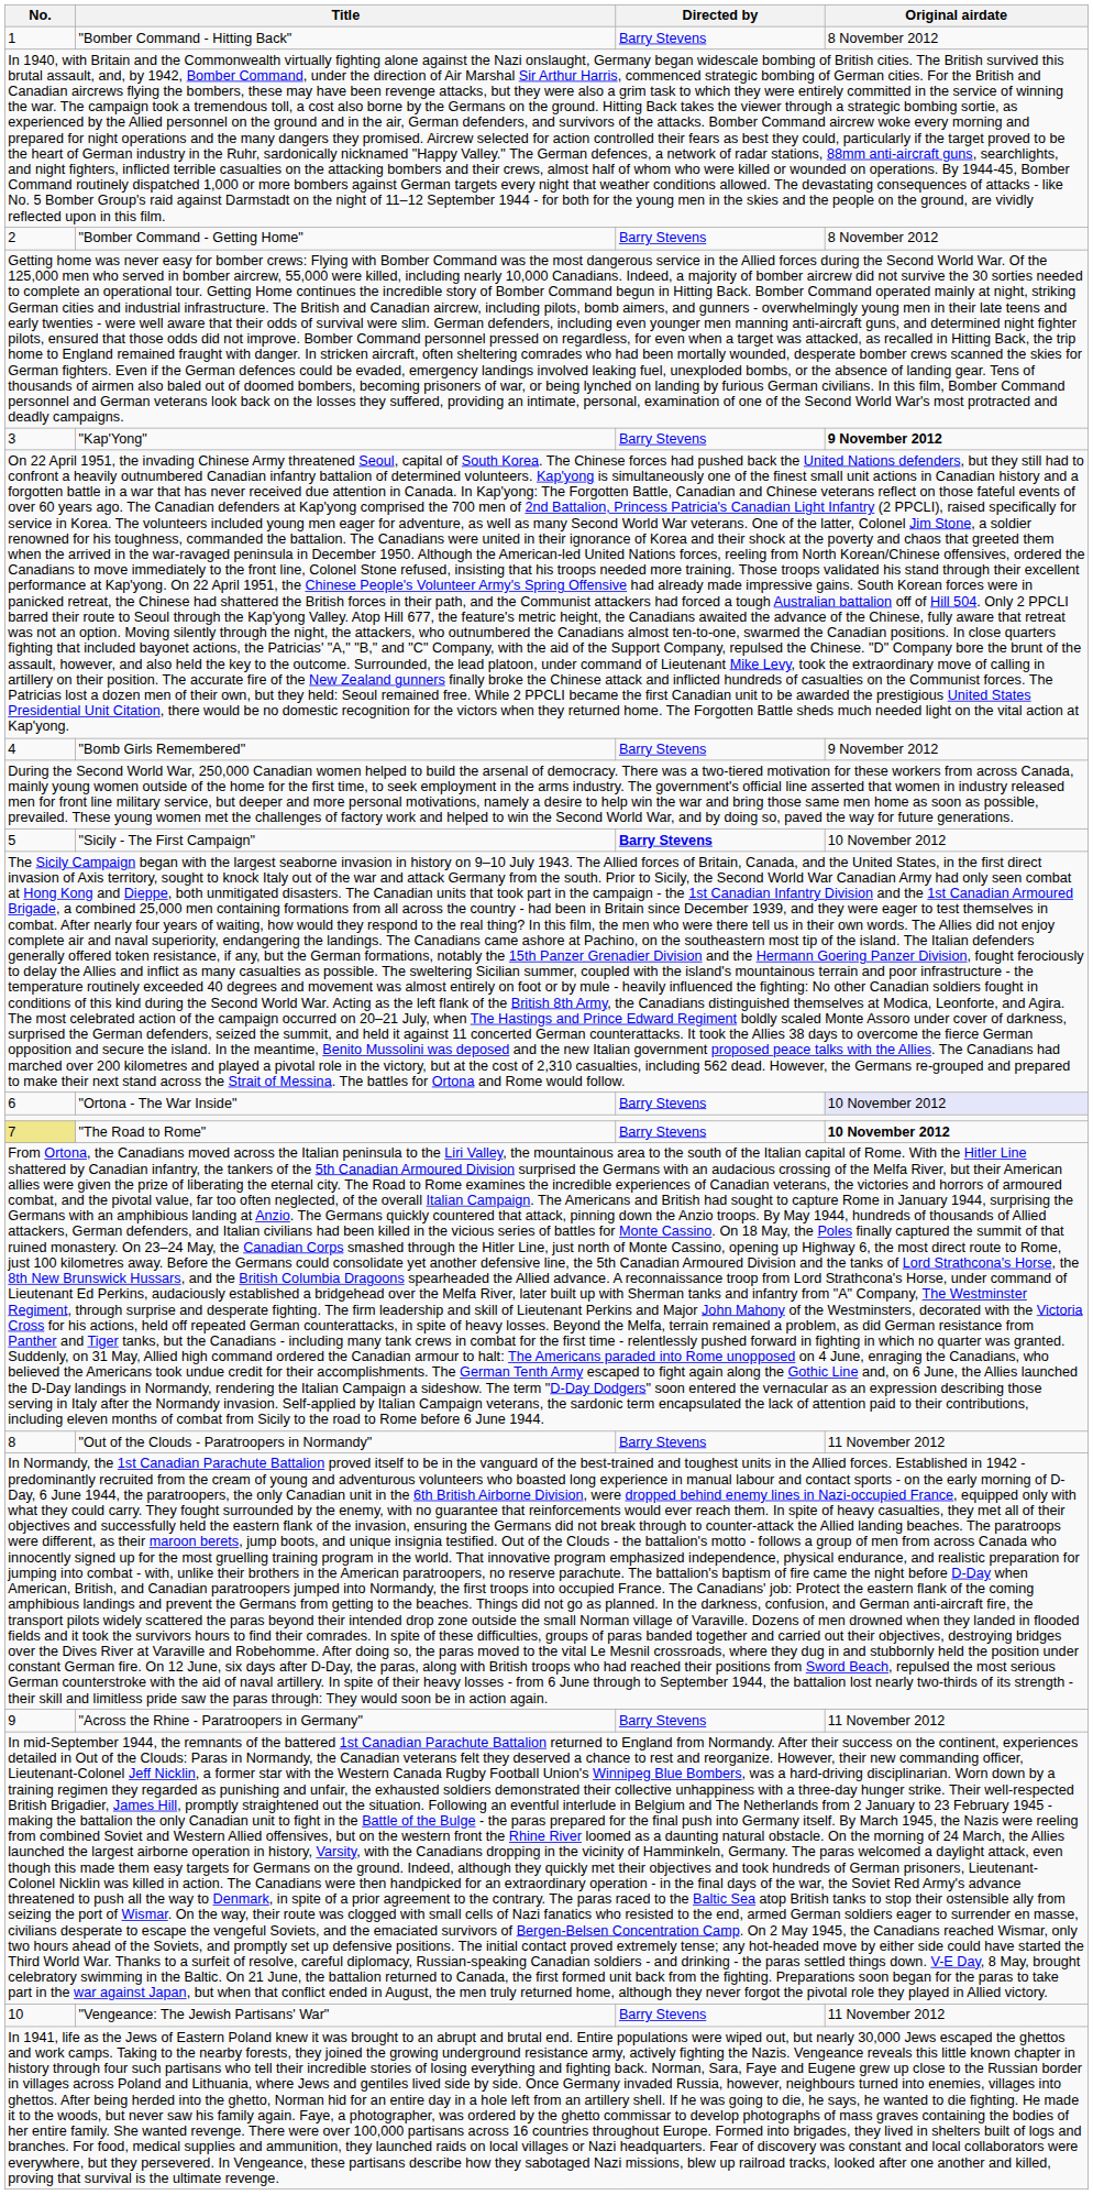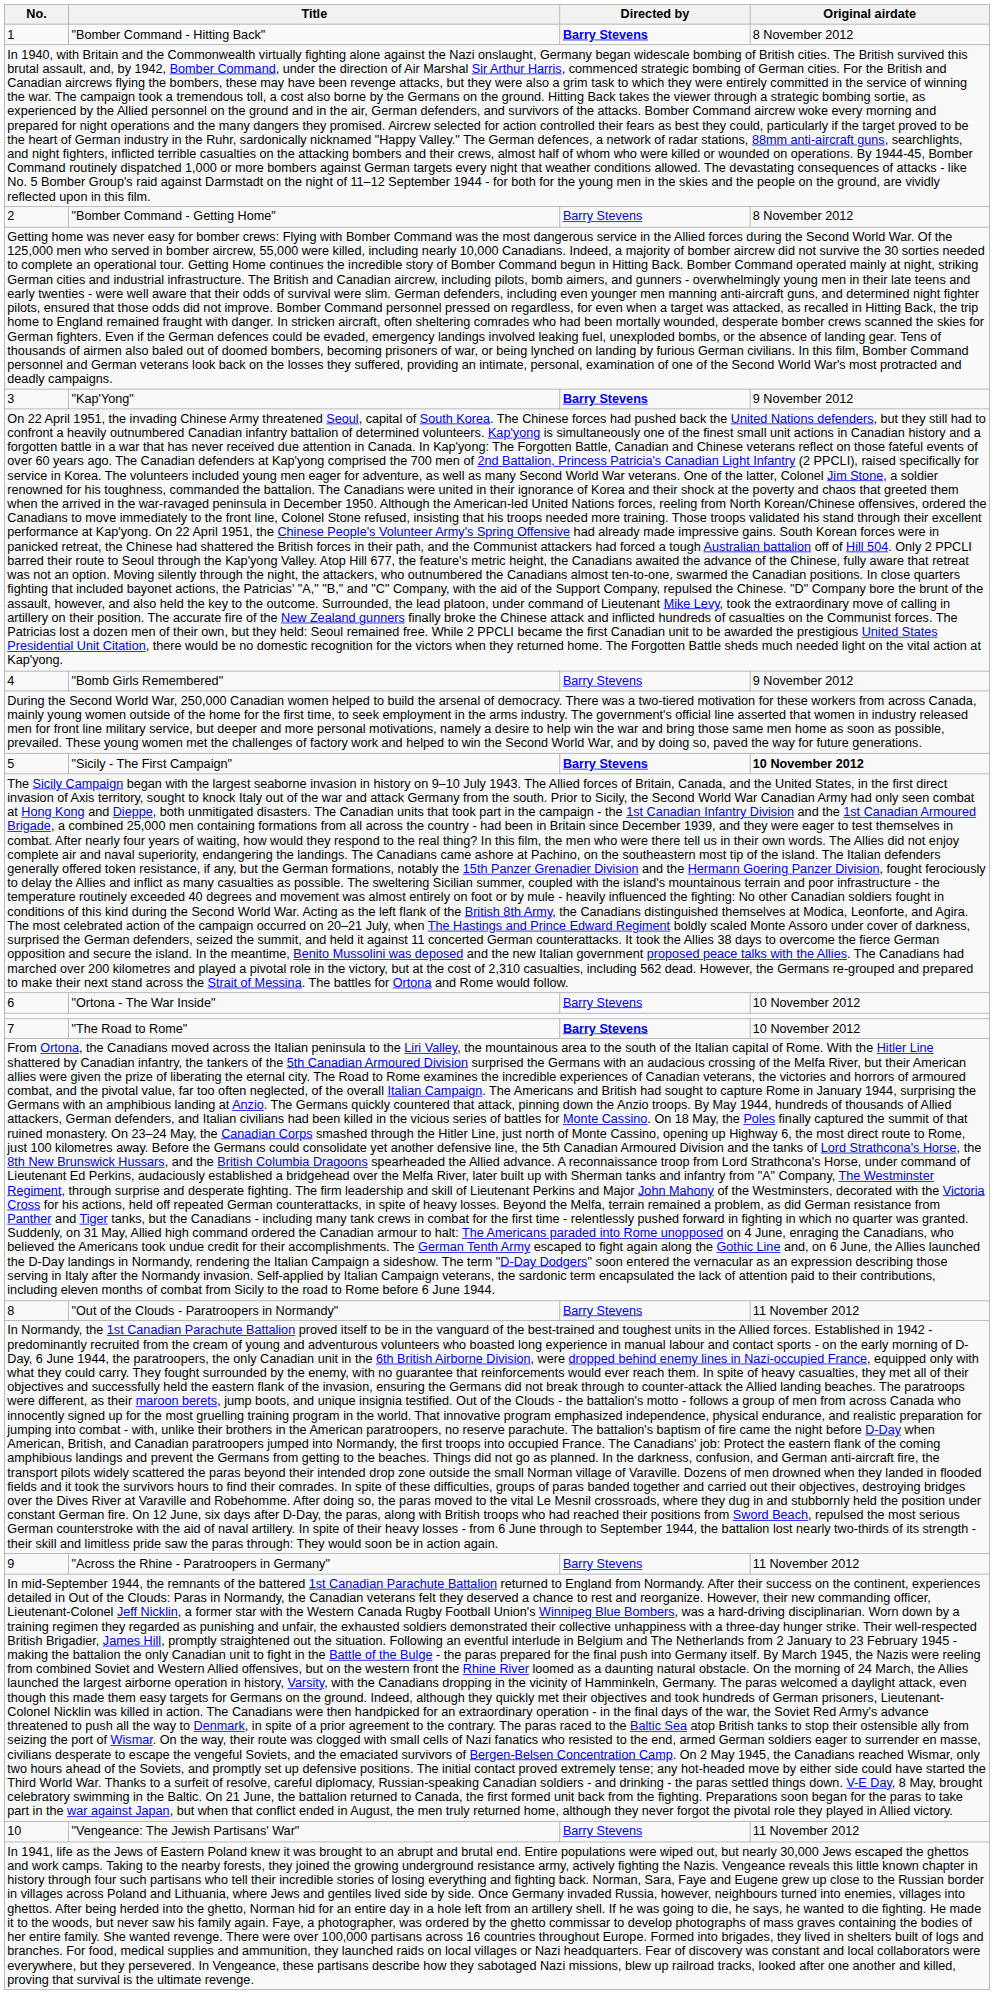"Bomber Command - Hitting Back" | Directed by: normal -> bold
"Kap'Yong" | Directed by: normal -> bold
"Kap'Yong" | Original airdate: bold -> normal
"Sicily - The First Campaign" | Original airdate: normal -> bold
"Ortona - The War Inside" | Original airdate: lavender background -> no background
"The Road to Rome" | No.: khaki background -> no background
"The Road to Rome" | Directed by: normal -> bold
"The Road to Rome" | Original airdate: bold -> normal
